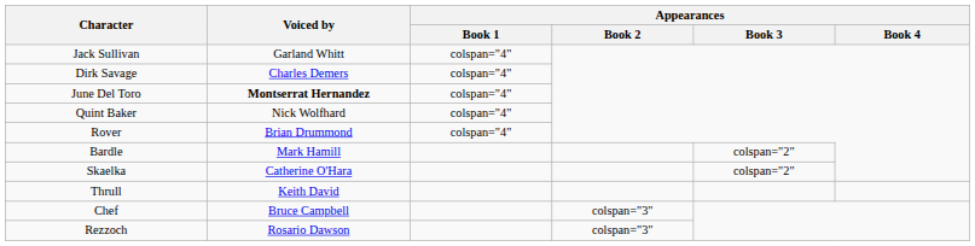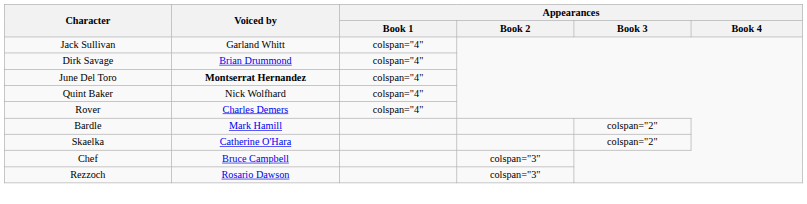Dirk Savage | Voiced by: Charles Demers -> Brian Drummond
Rover | Voiced by: Brian Drummond -> Charles Demers
- row: Thrull | Keith David
